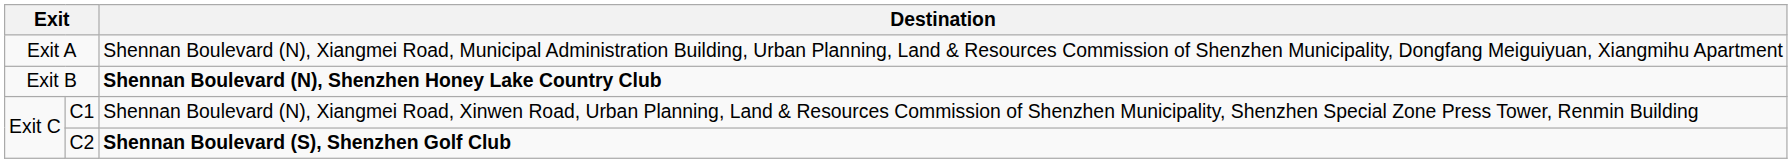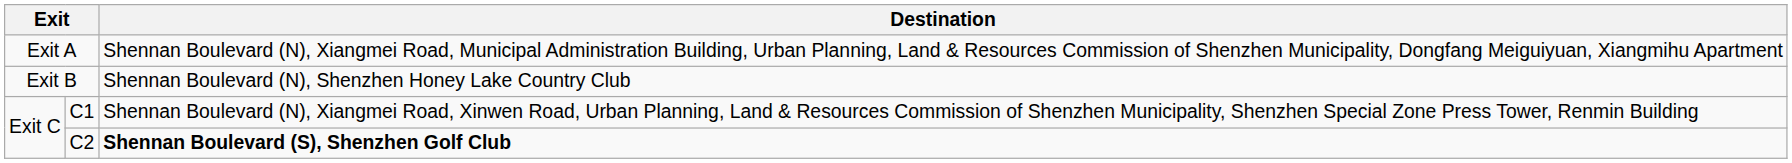Exit B | Destination: bold -> normal
